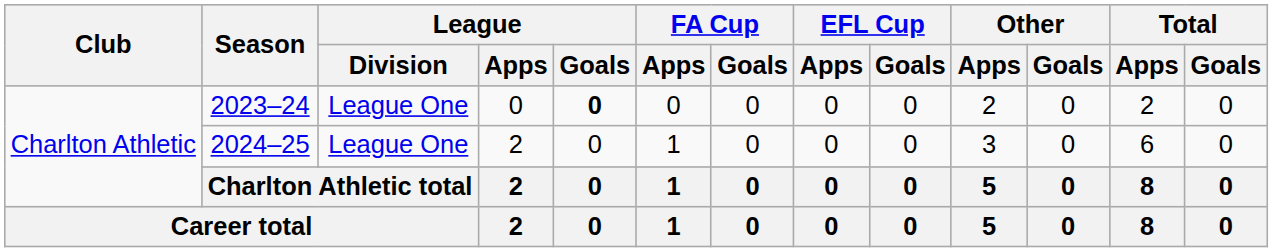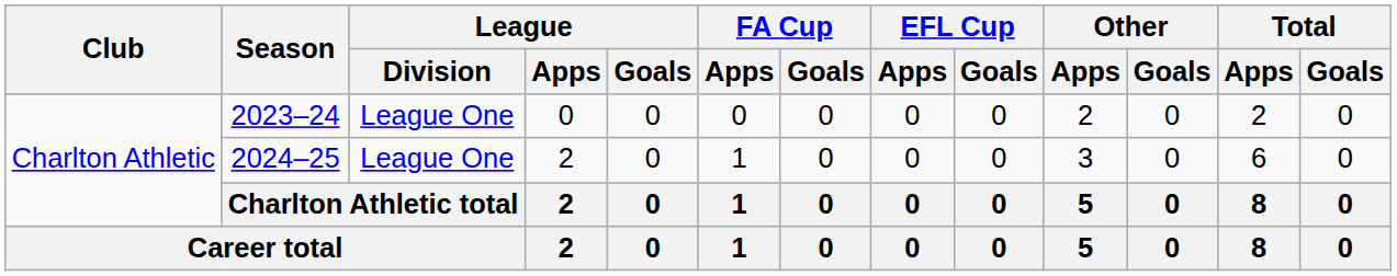2023–24 | League / Goals: bold -> normal
